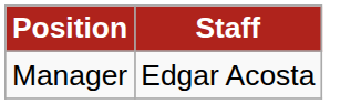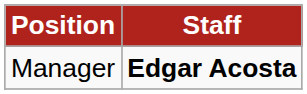Manager | Staff: normal -> bold
